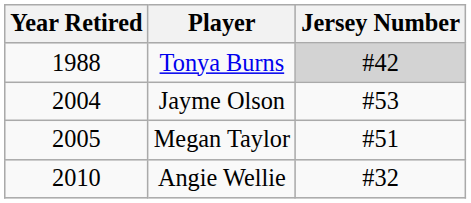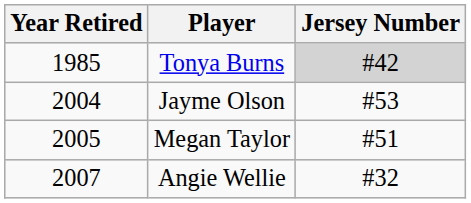Tonya Burns | Year Retired: 1988 -> 1985
Angie Wellie | Year Retired: 2010 -> 2007
